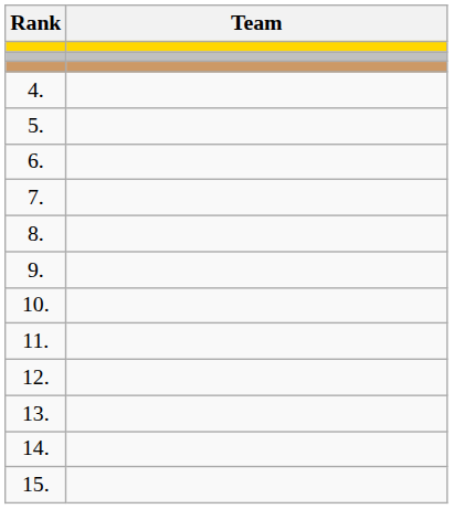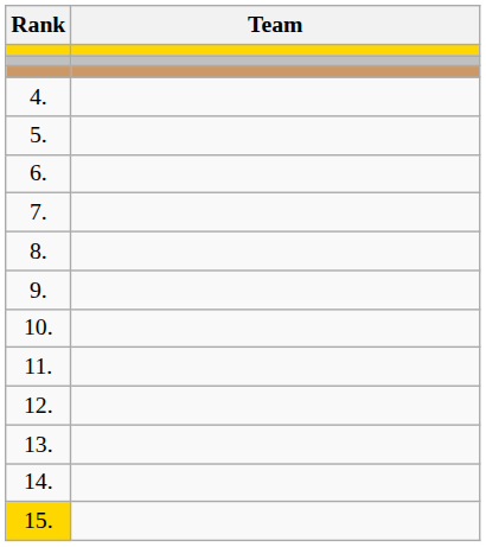row 16 | Rank: no background -> gold background
